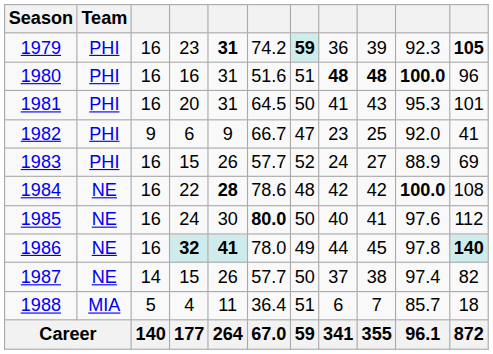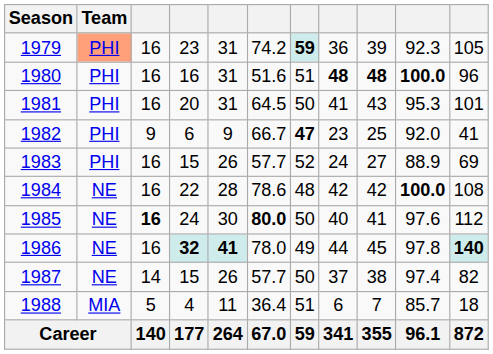1979 | Team: no background -> lightsalmon background
1979 | column 5: bold -> normal
1979 | column 11: bold -> normal
1982 | column 7: normal -> bold
1984 | column 5: bold -> normal
1985 | column 3: normal -> bold
